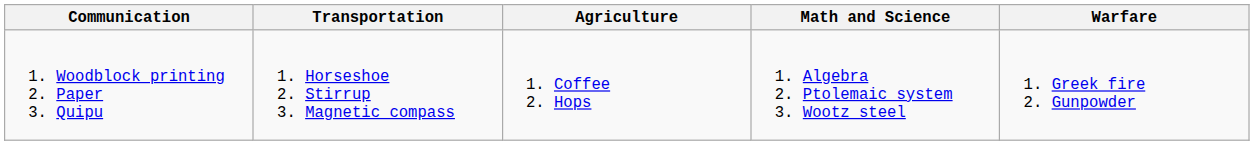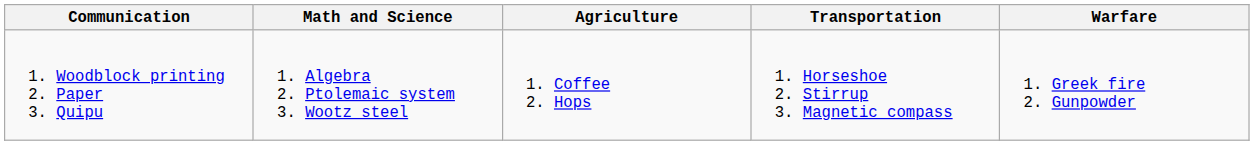columns swapped: Math and Science <-> Transportation
